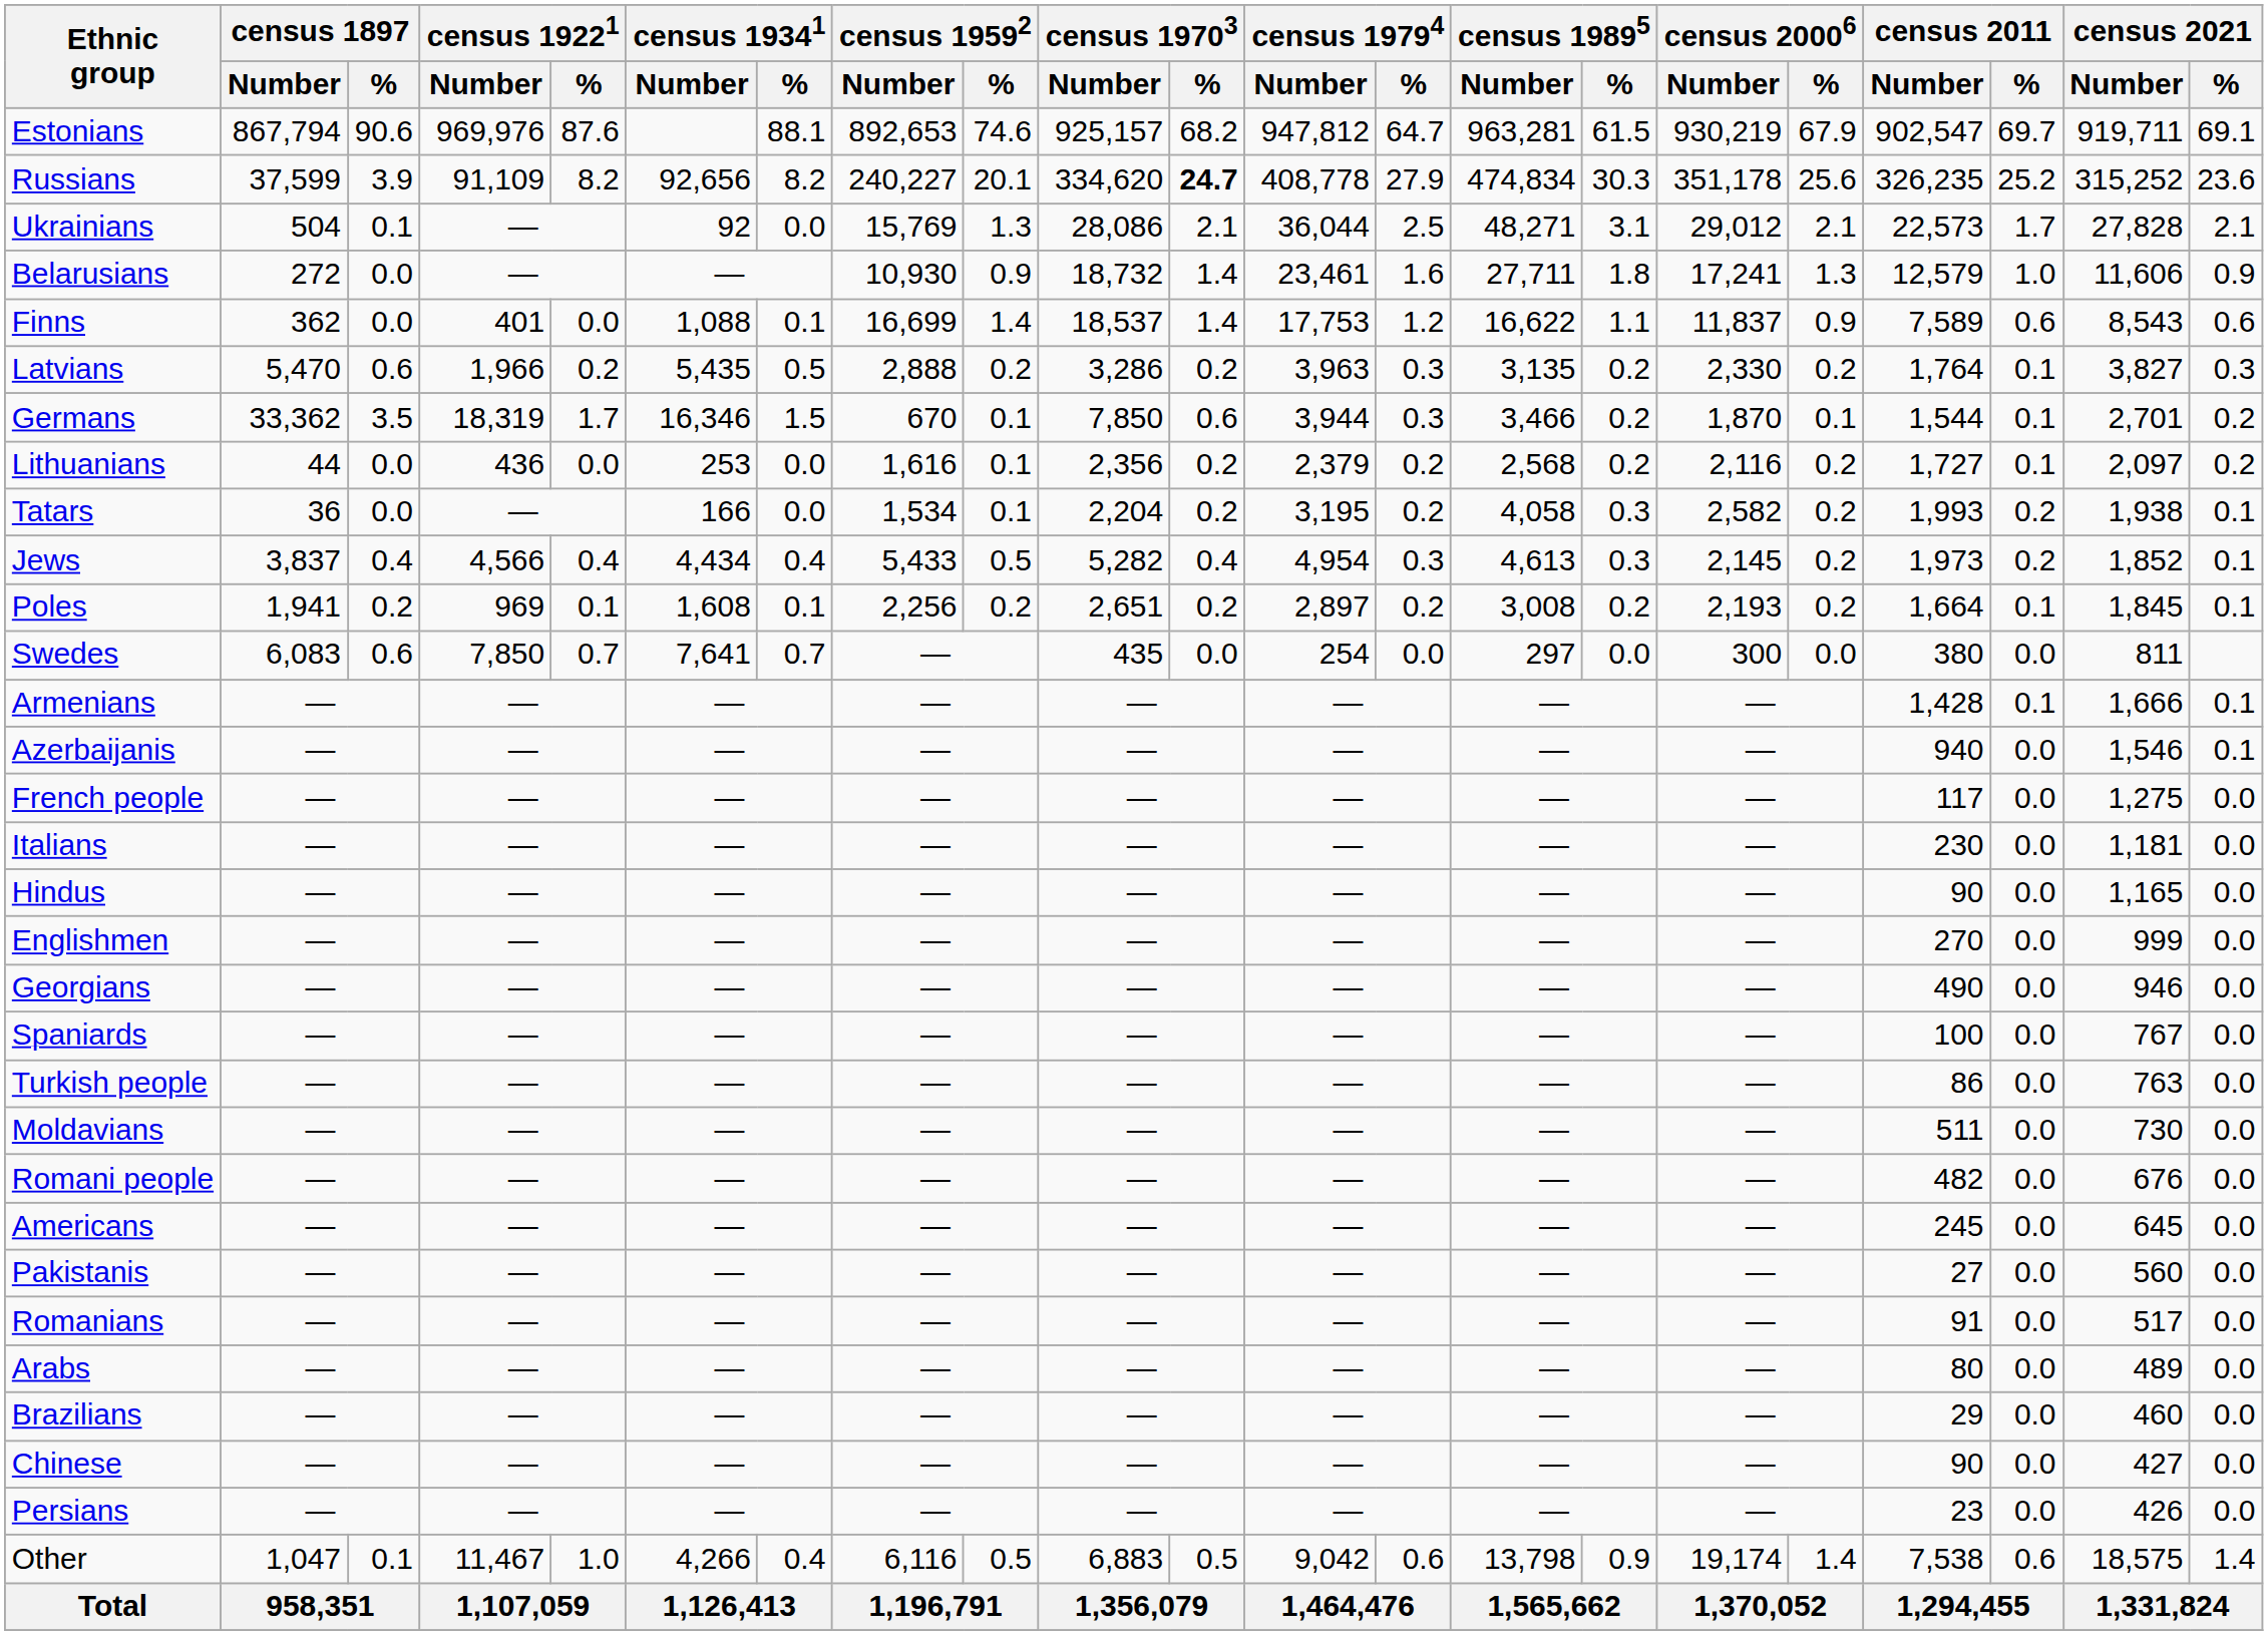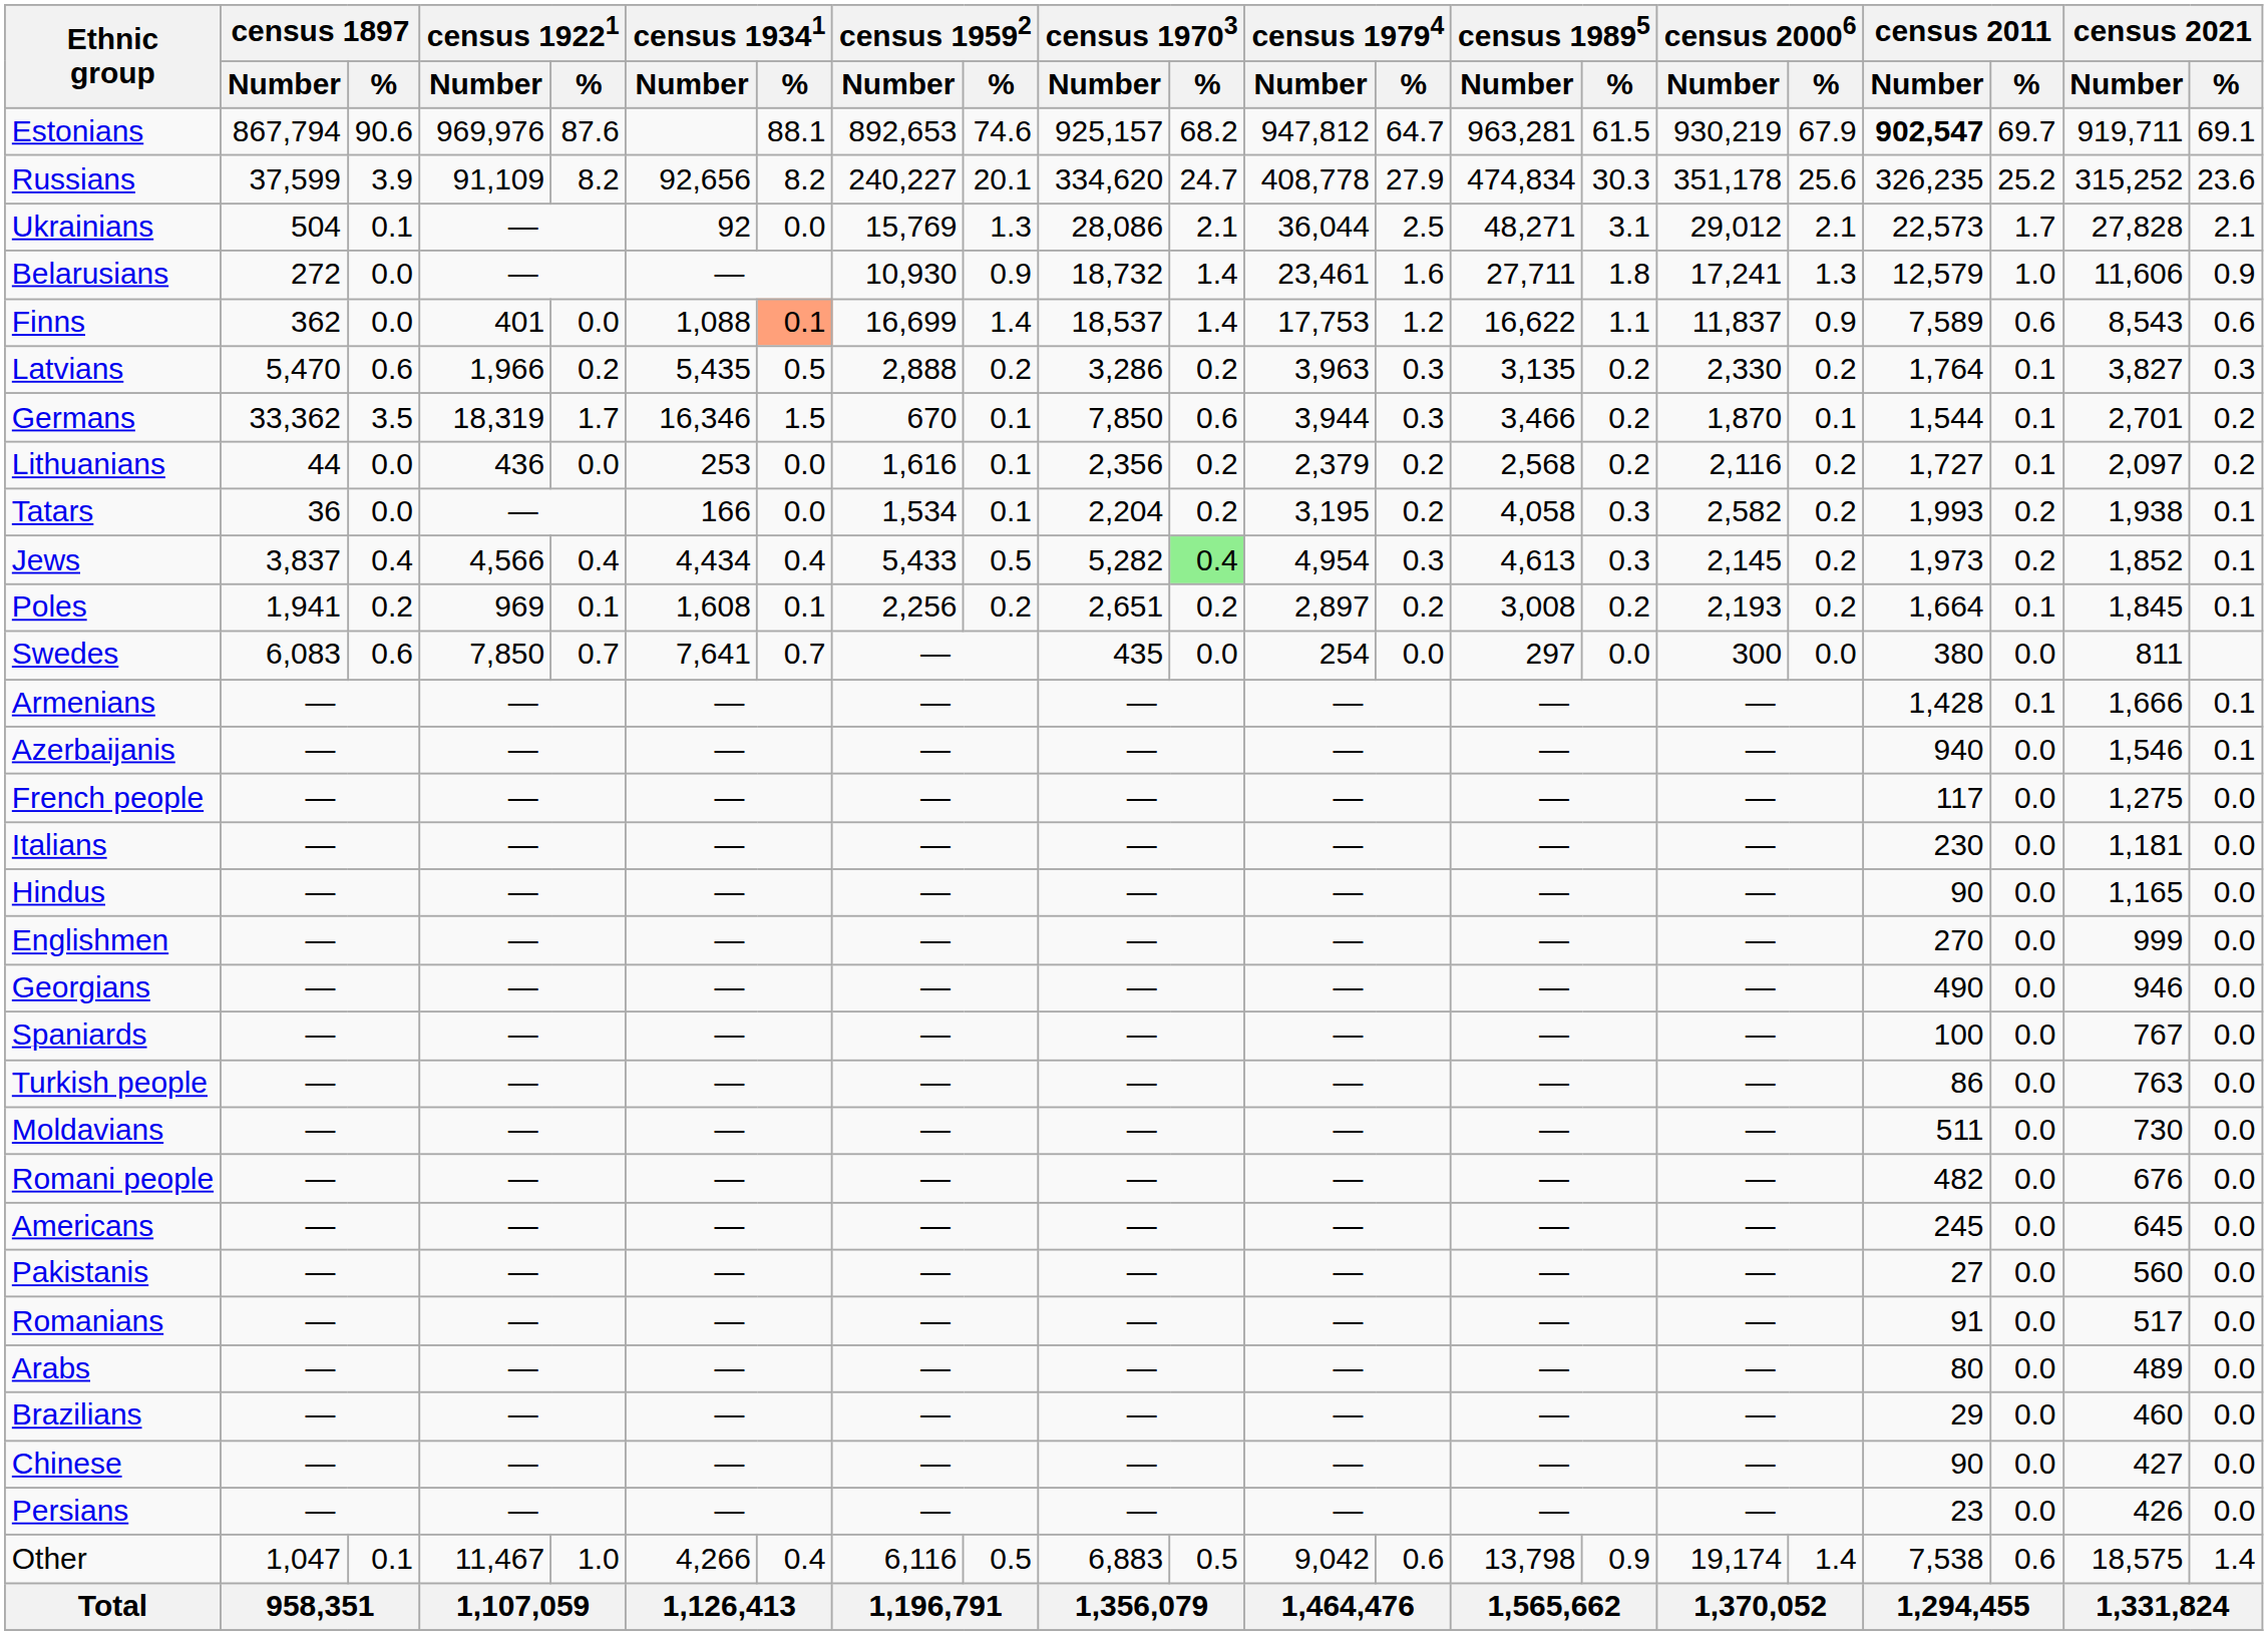Estonians | census 2011 / Number: normal -> bold
Russians | census 19703 / %: bold -> normal
Finns | census 19341 / %: no background -> lightsalmon background
Jews | census 19703 / %: no background -> lightgreen background
